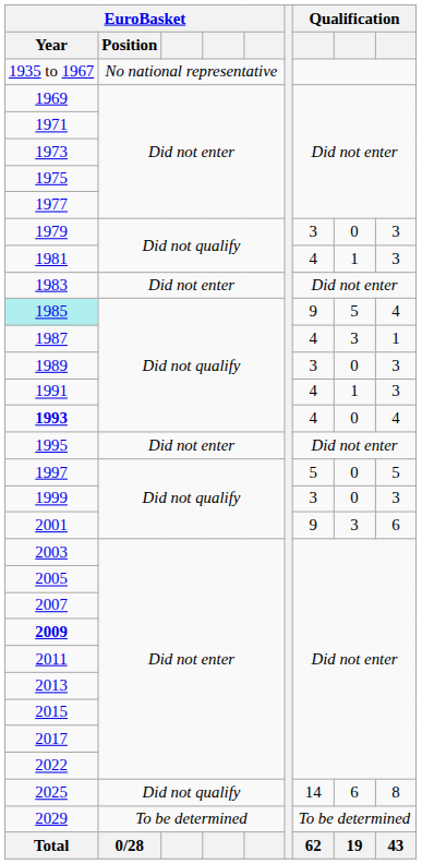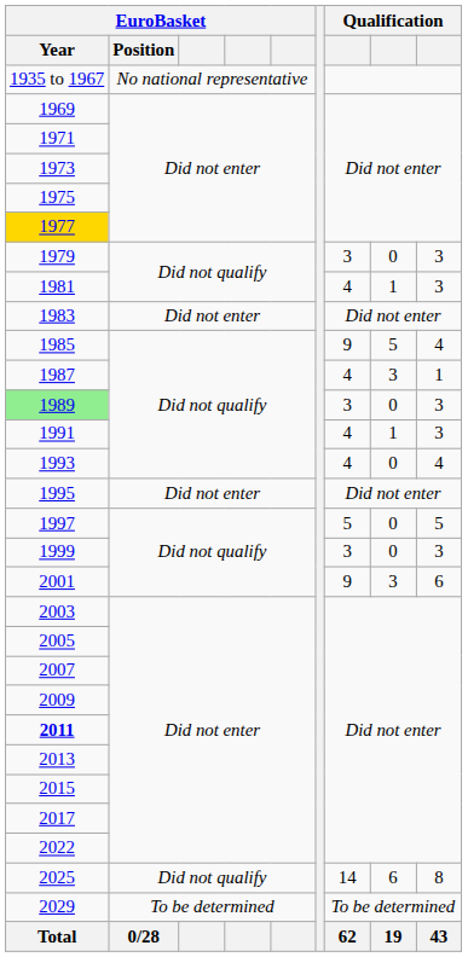1977 | EuroBasket / Year: no background -> gold background
1985 | EuroBasket / Year: paleturquoise background -> no background
1989 | EuroBasket / Year: no background -> lightgreen background
1993 | EuroBasket / Year: bold -> normal
2009 | EuroBasket / Year: bold -> normal
2011 | EuroBasket / Year: normal -> bold
